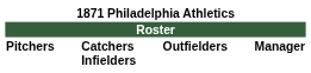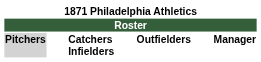Pitchers | column 1: no background -> lightgrey background
